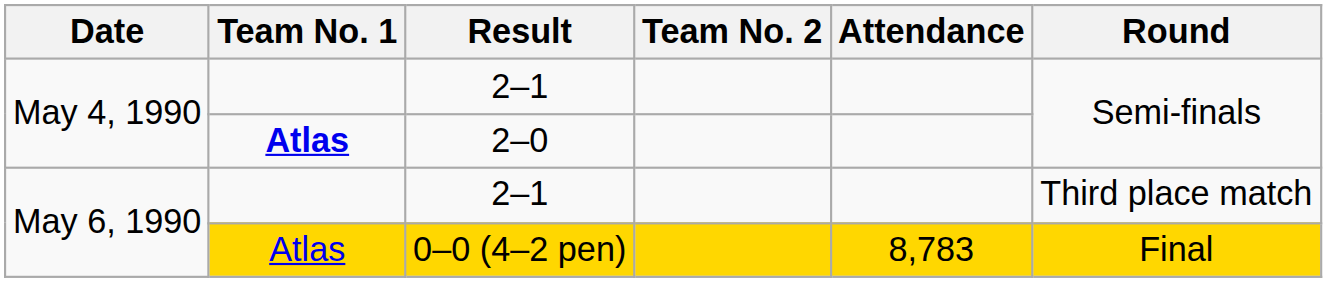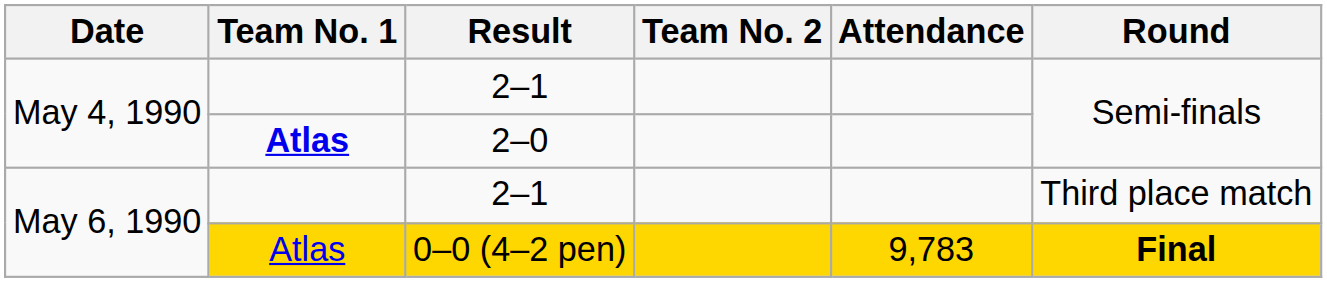0–0 (4–2 pen) | Attendance: 8,783 -> 9,783
0–0 (4–2 pen) | Round: normal -> bold
